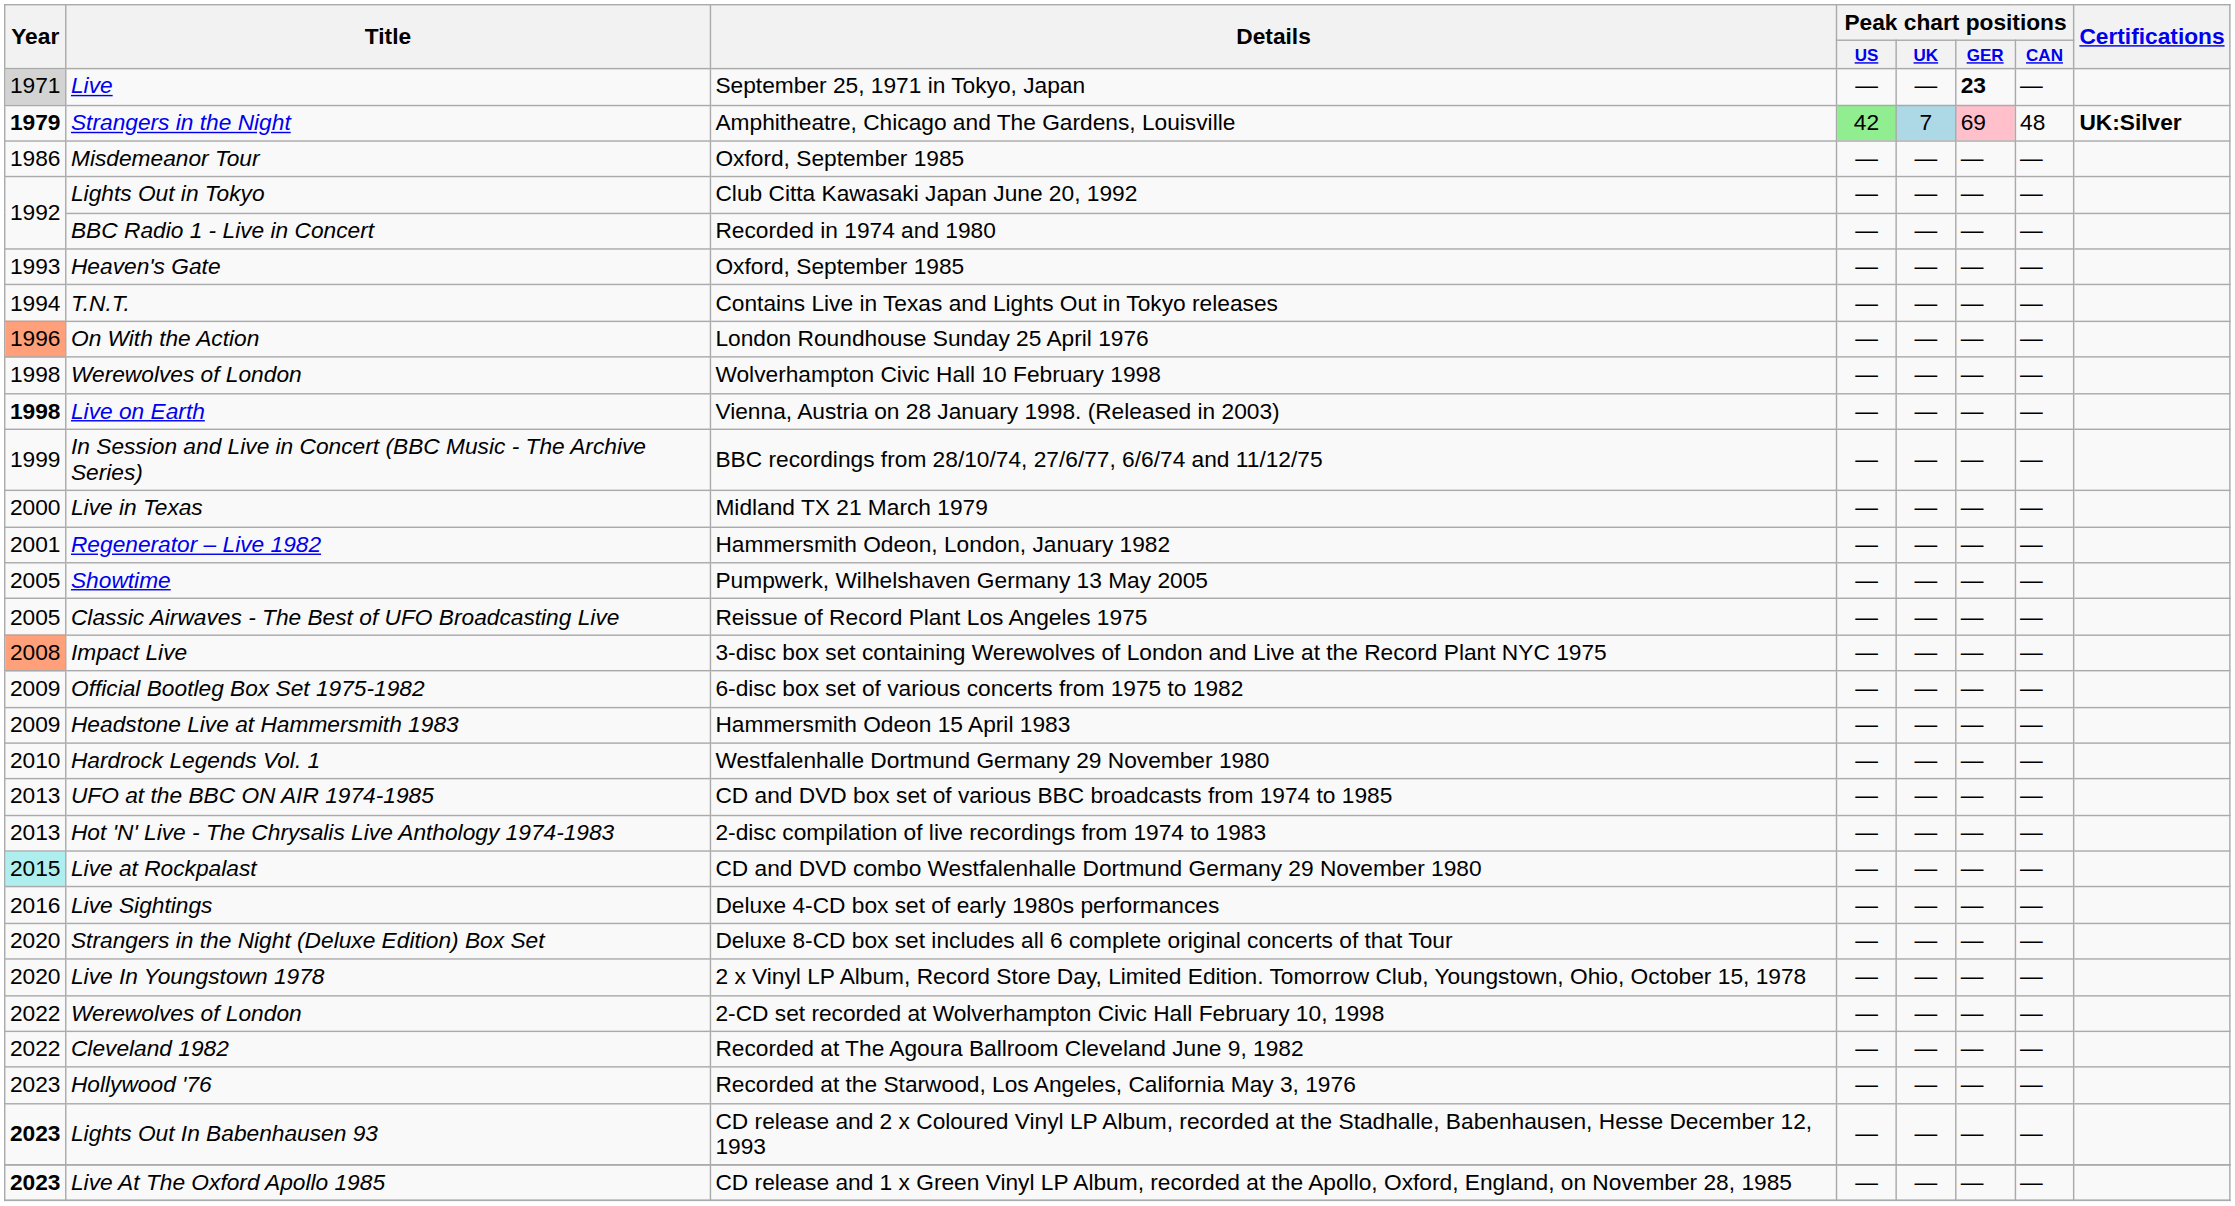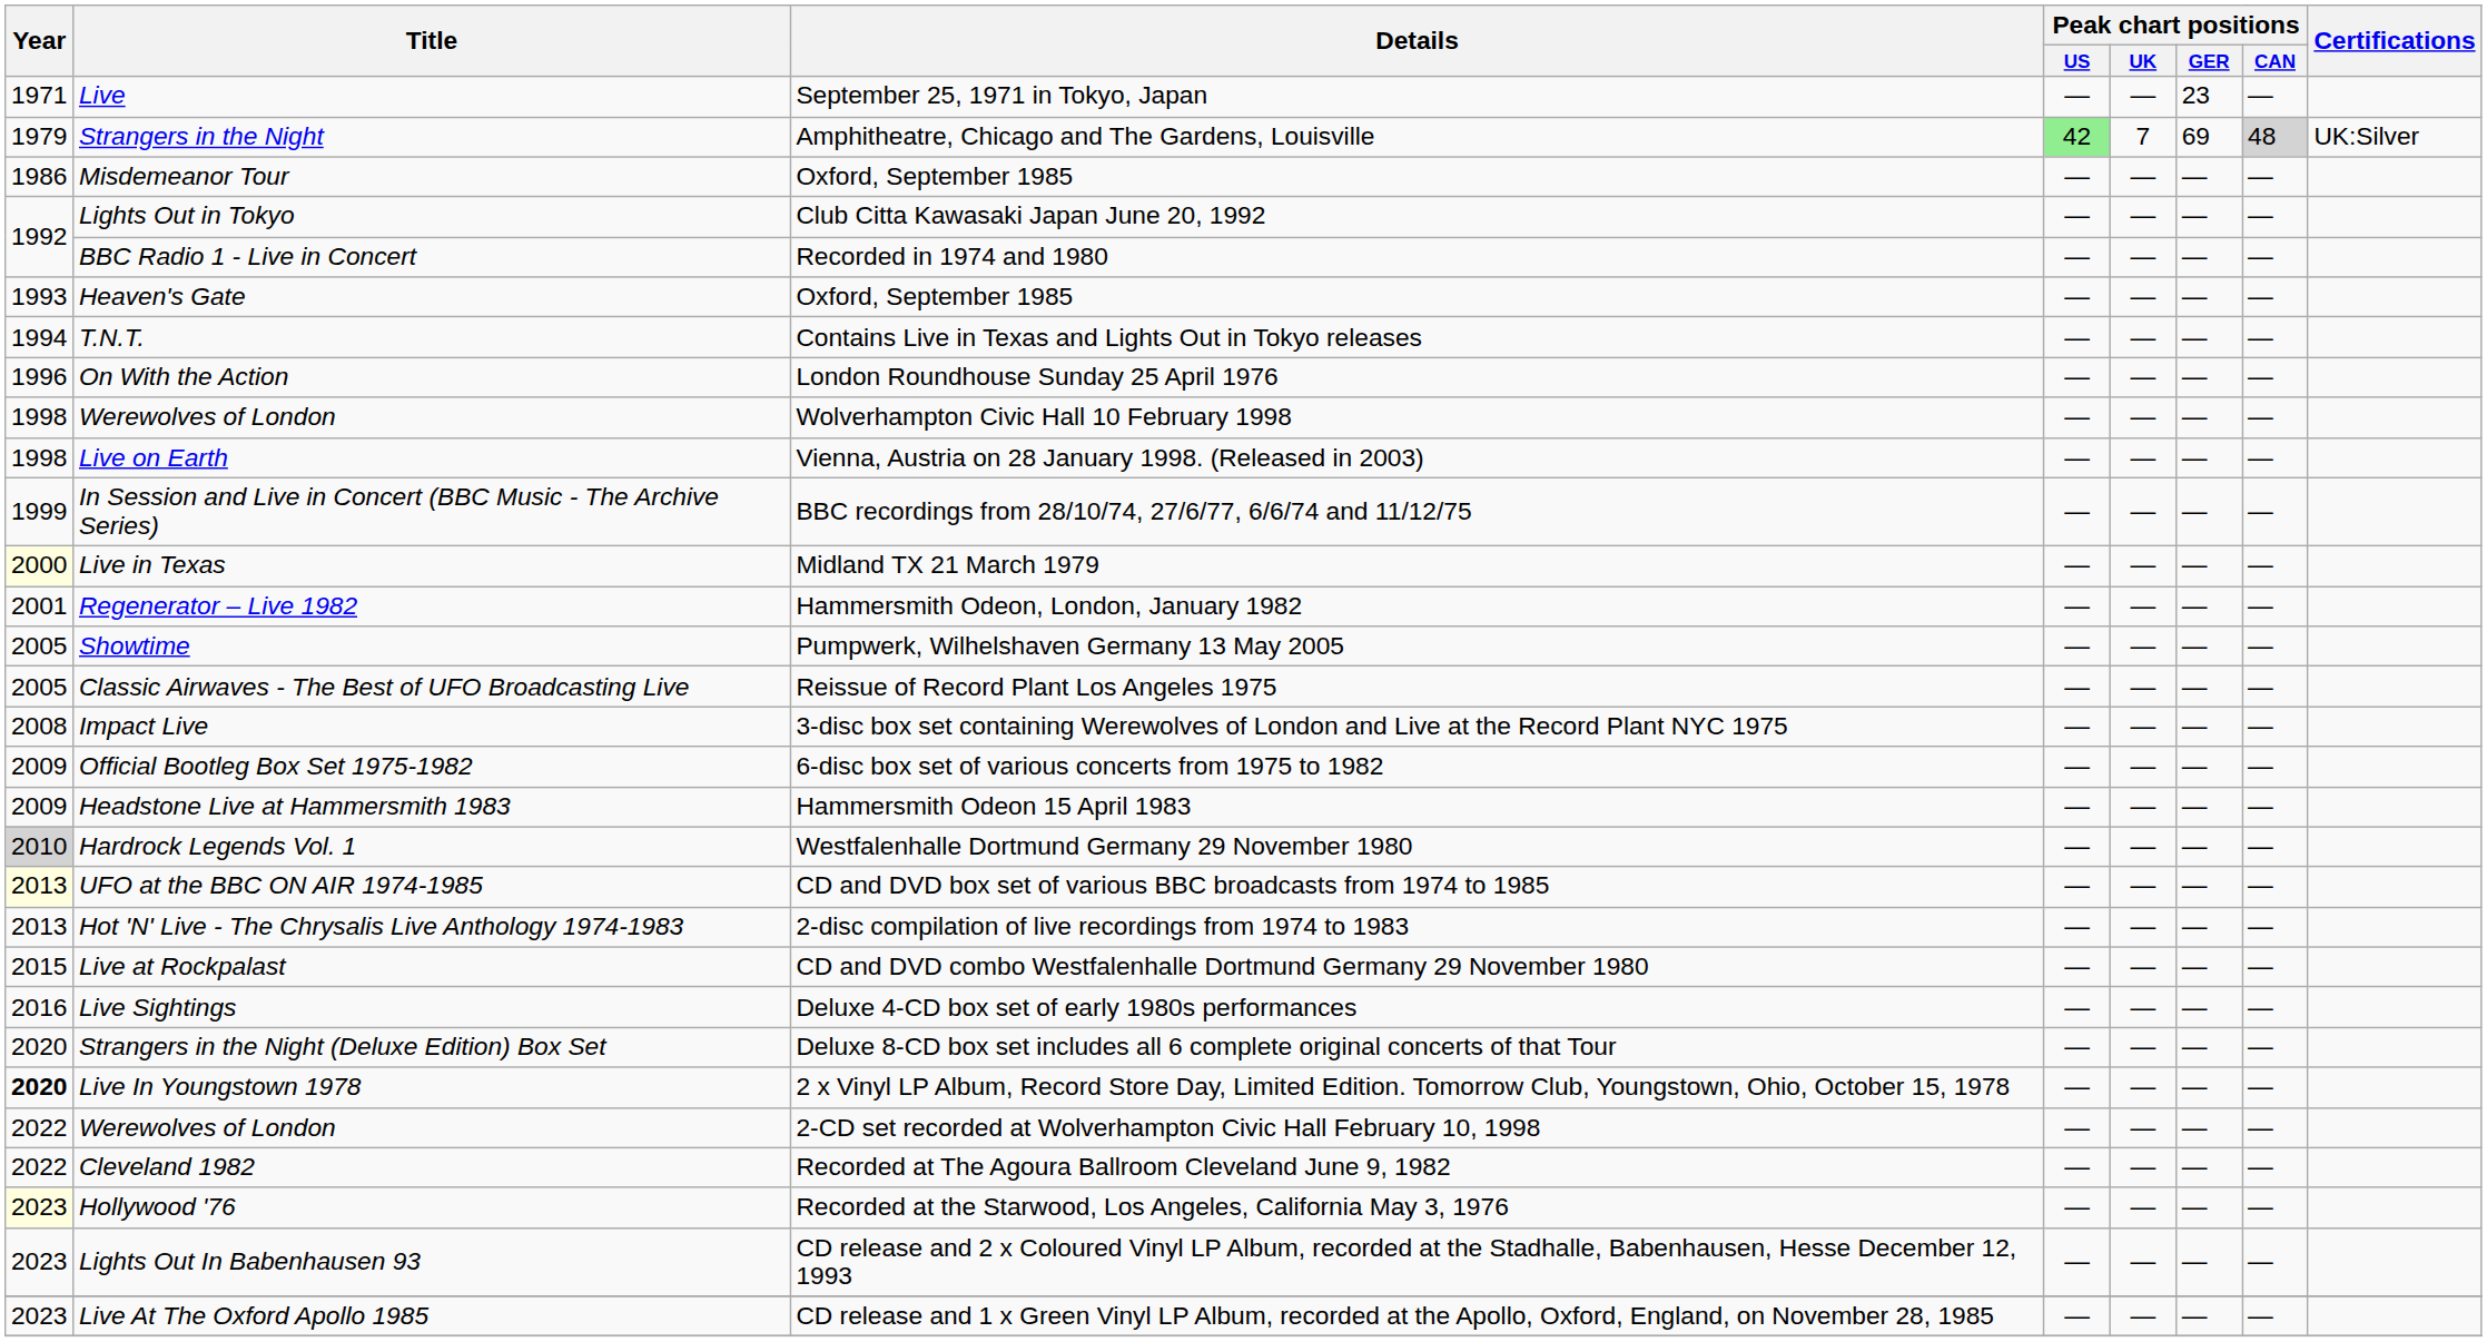Live | Year: lightgrey background -> no background
Live | Peak chart positions / GER: bold -> normal
Strangers in the Night | Year: bold -> normal
Strangers in the Night | Peak chart positions / UK: lightblue background -> no background
Strangers in the Night | Peak chart positions / GER: pink background -> no background
Strangers in the Night | Peak chart positions / CAN: no background -> lightgrey background
Strangers in the Night | Certifications: bold -> normal
On With the Action | Year: lightsalmon background -> no background
Live on Earth | Year: bold -> normal
Live in Texas | Year: no background -> lightyellow background
Impact Live | Year: lightsalmon background -> no background
Hardrock Legends Vol. 1 | Year: no background -> lightgrey background
UFO at the BBC ON AIR 1974-1985 | Year: no background -> lightyellow background
Live at Rockpalast | Year: paleturquoise background -> no background
Live In Youngstown 1978 | Year: normal -> bold
Hollywood '76 | Year: no background -> lightyellow background
Lights Out In Babenhausen 93 | Year: bold -> normal
Live At The Oxford Apollo 1985 | Year: bold -> normal
